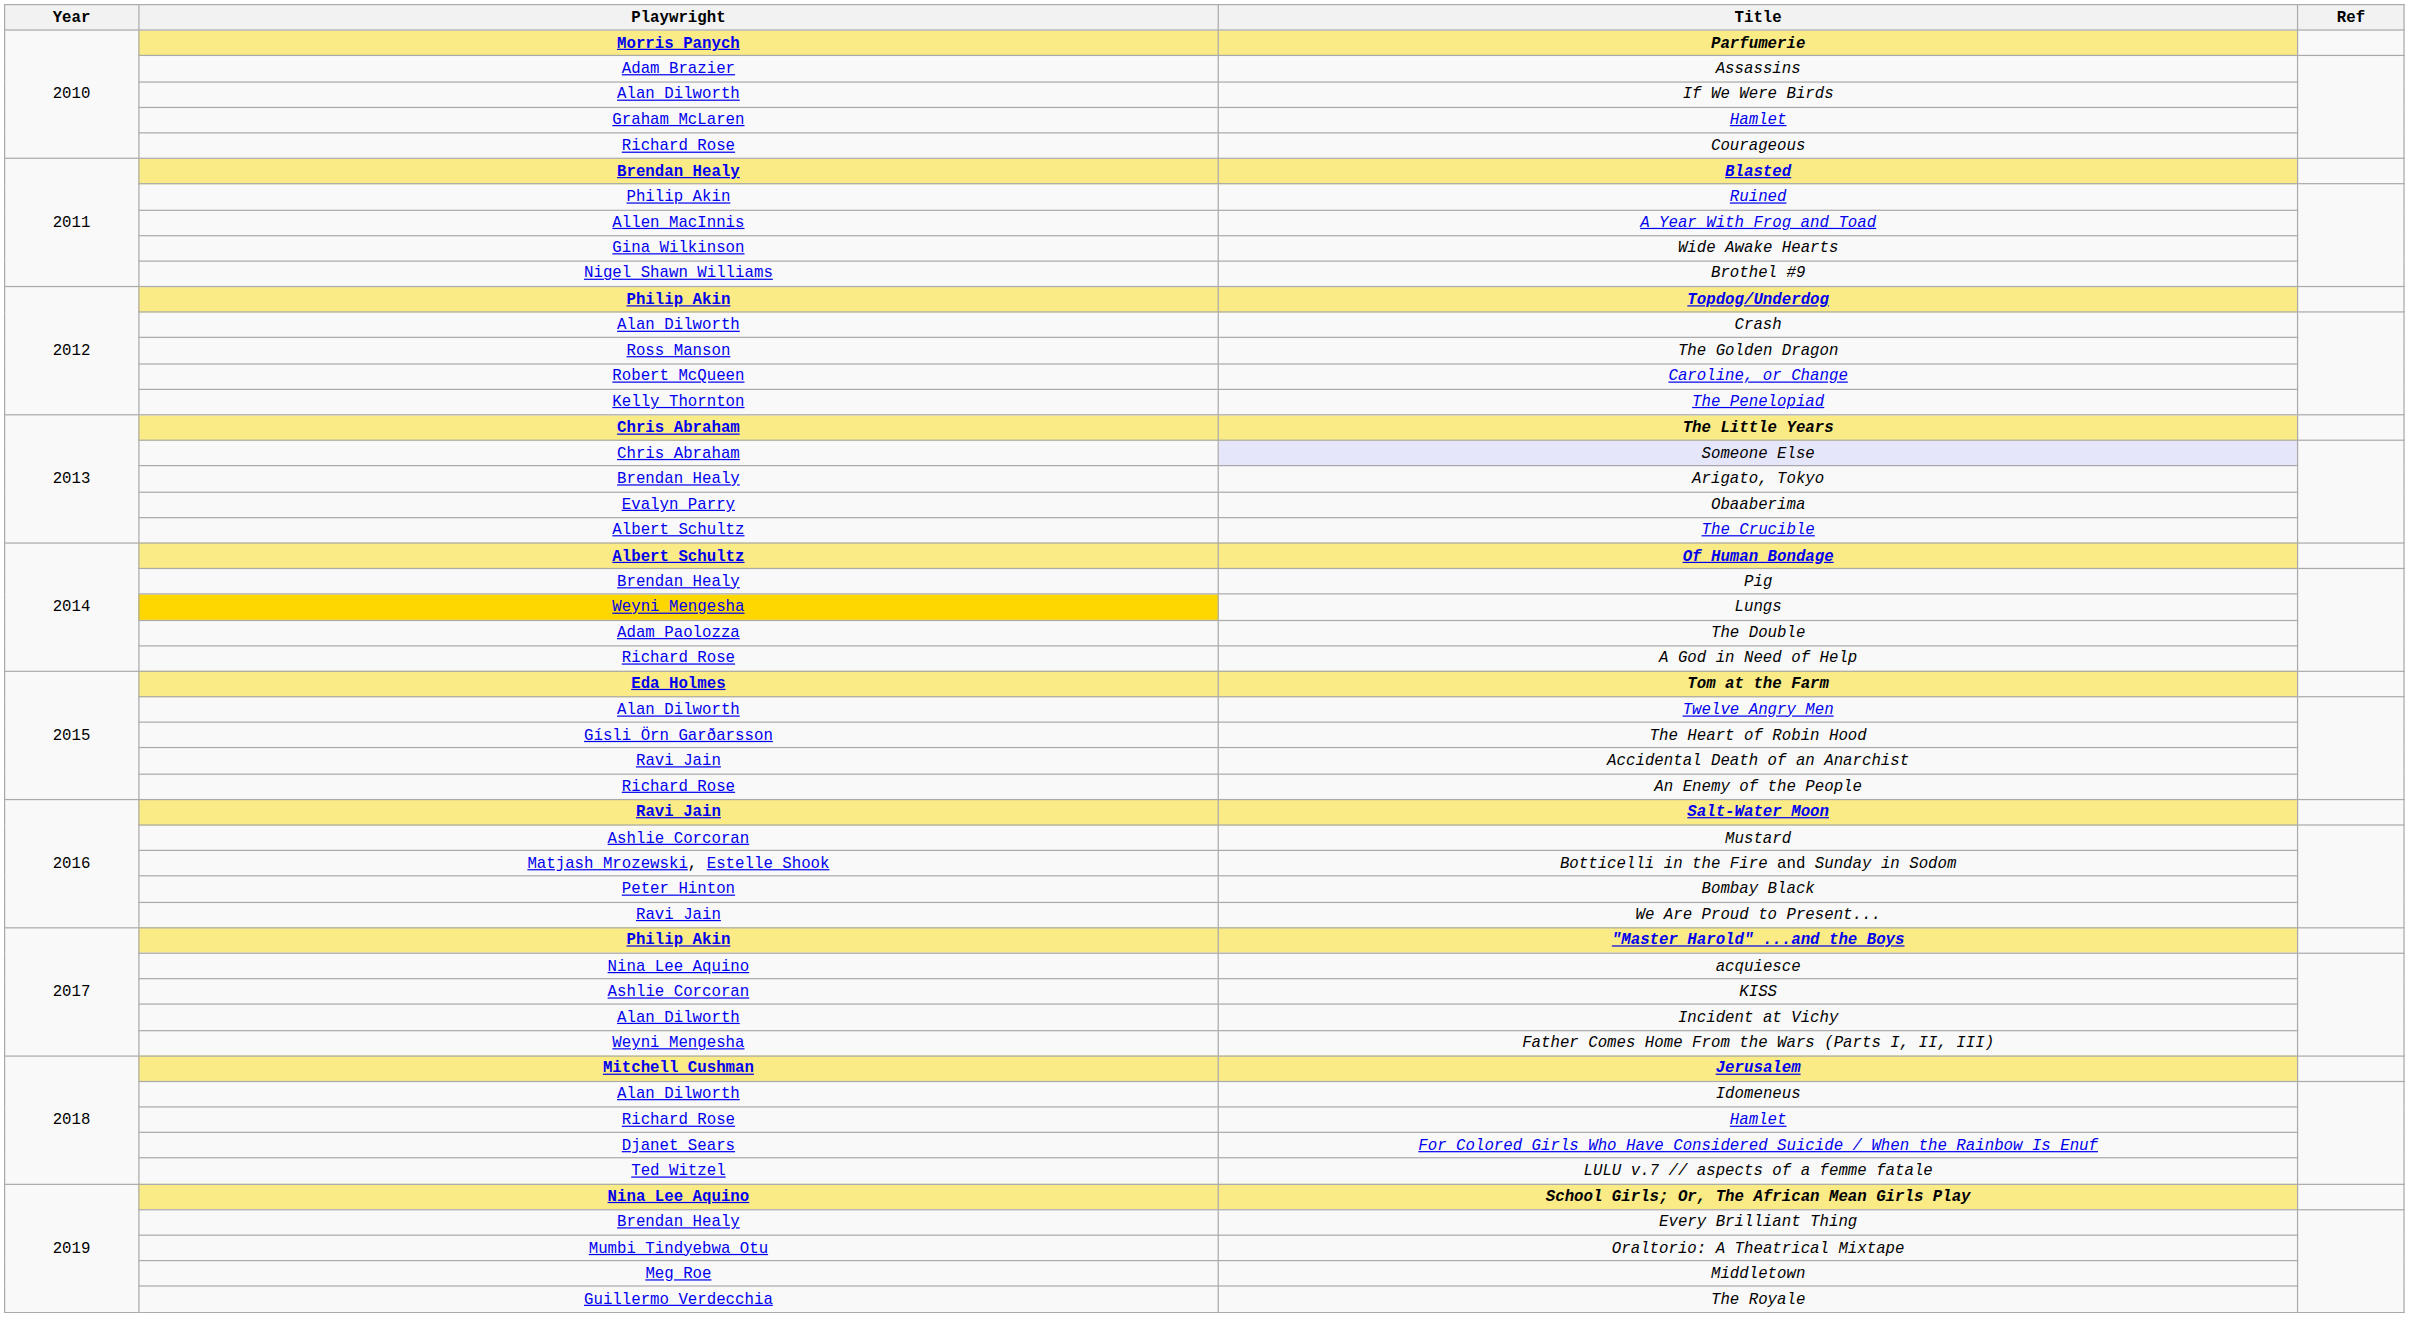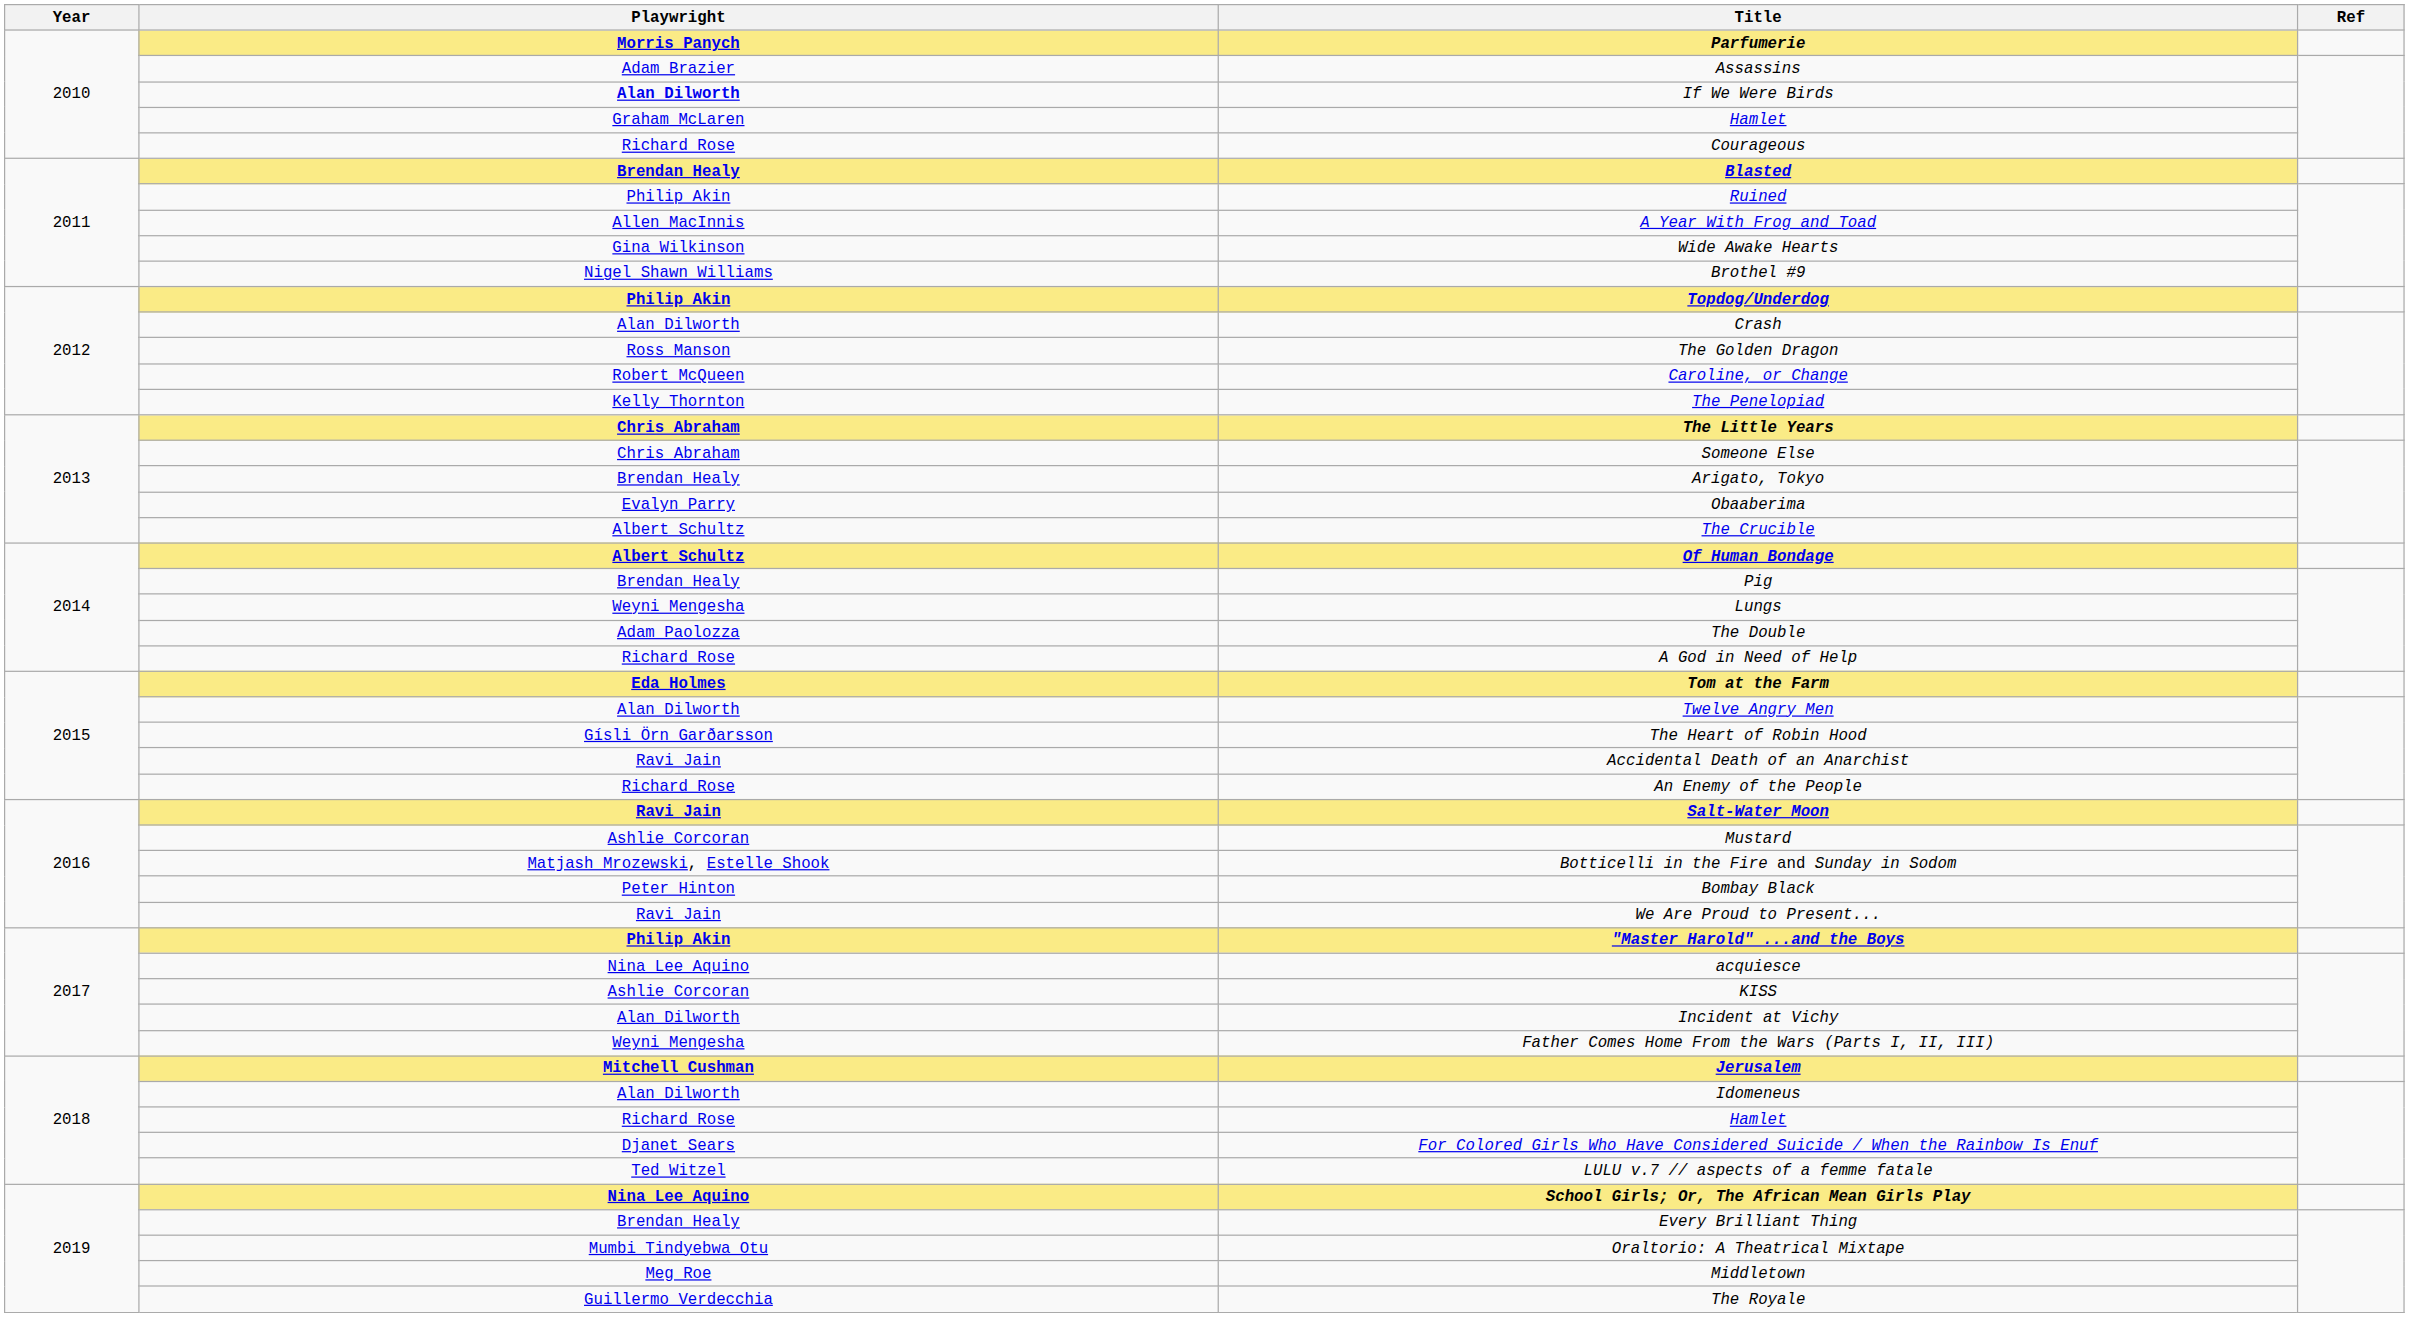If We Were Birds | Playwright: normal -> bold
Someone Else | Title: lavender background -> no background
Lungs | Playwright: gold background -> no background
